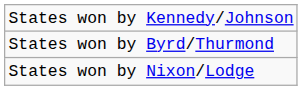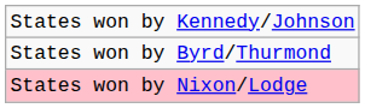row 3 | column 1: no background -> pink background
